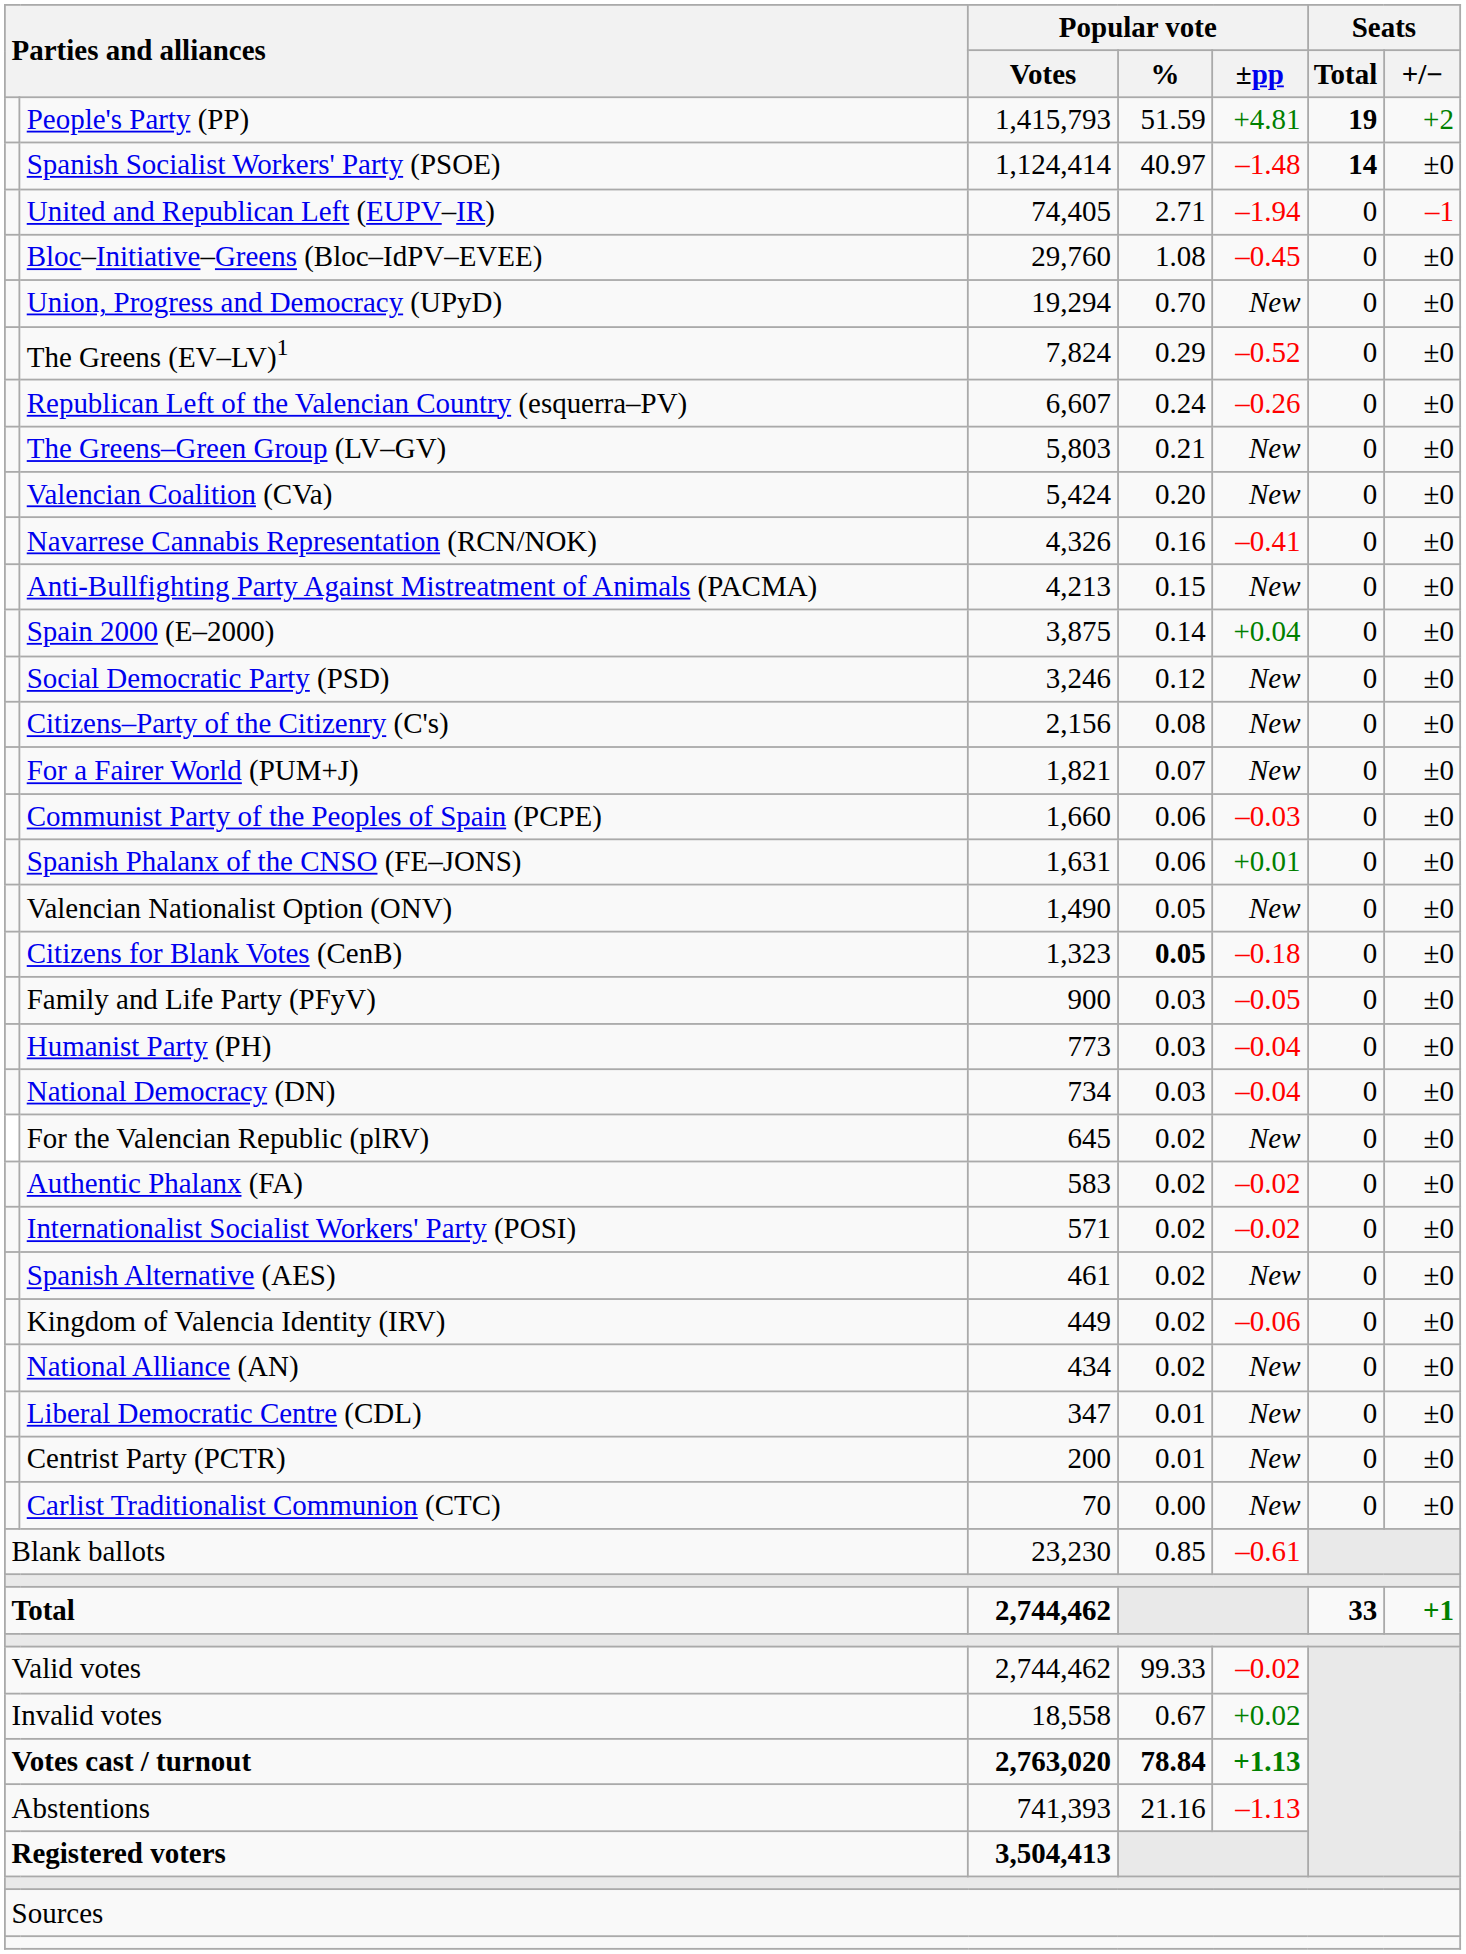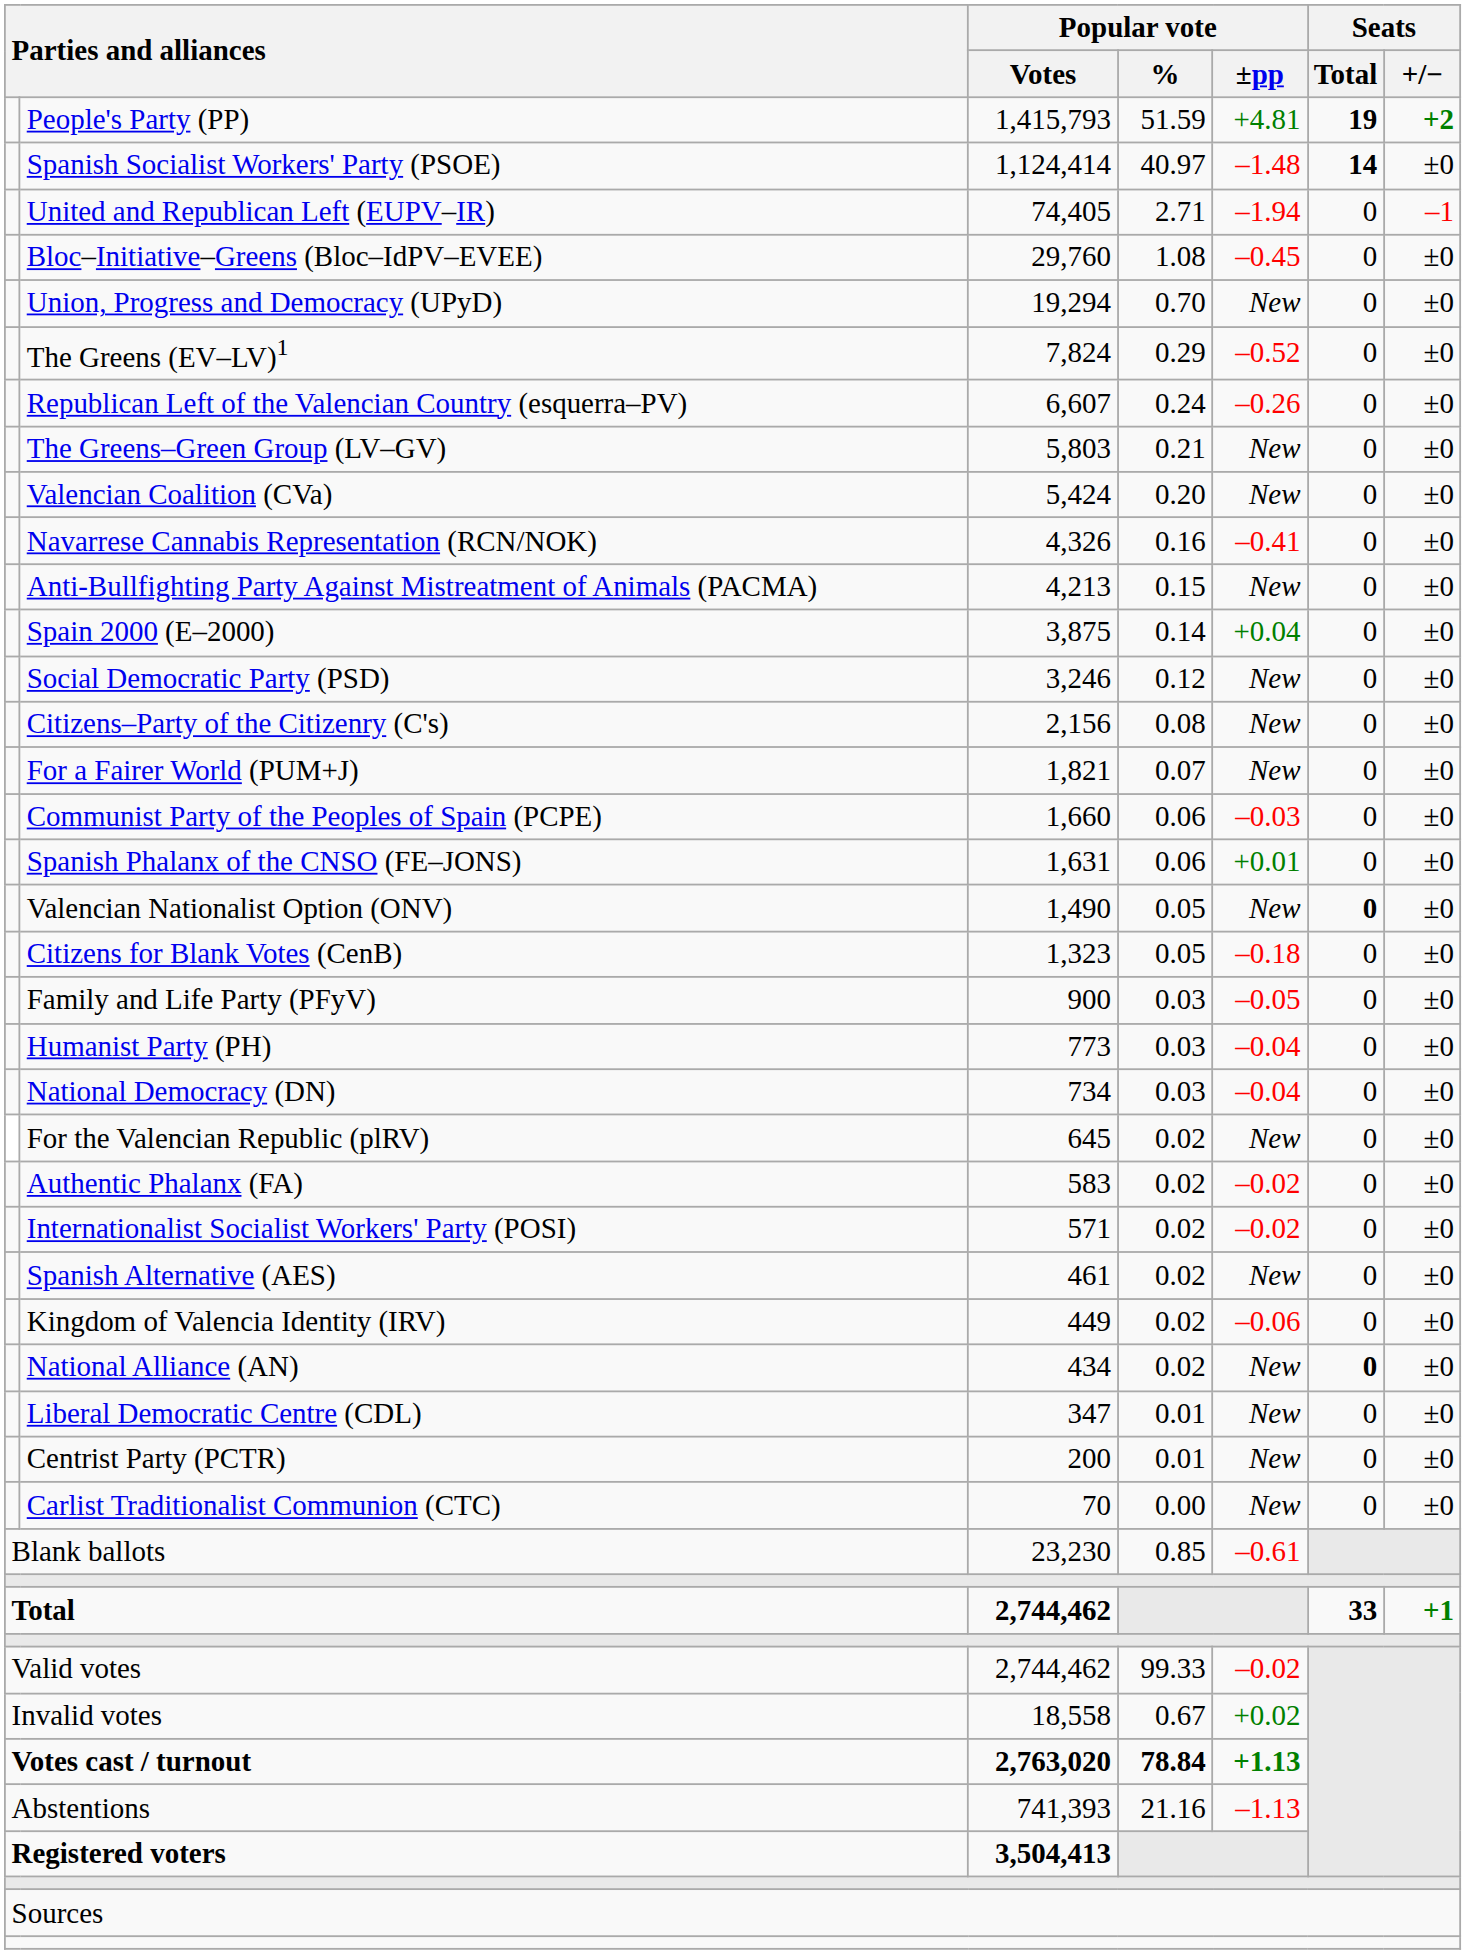People's Party (PP) | Seats / +/−: normal -> bold
Valencian Nationalist Option (ONV) | Seats / Total: normal -> bold
Citizens for Blank Votes (CenB) | Popular vote / %: bold -> normal
National Alliance (AN) | Seats / Total: normal -> bold
